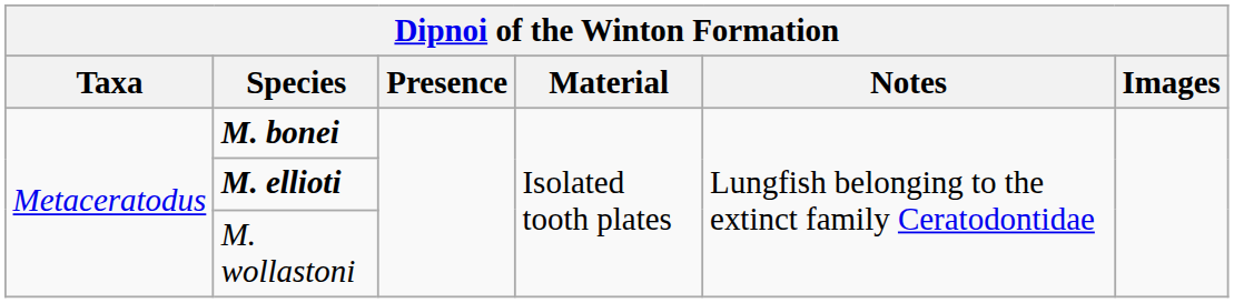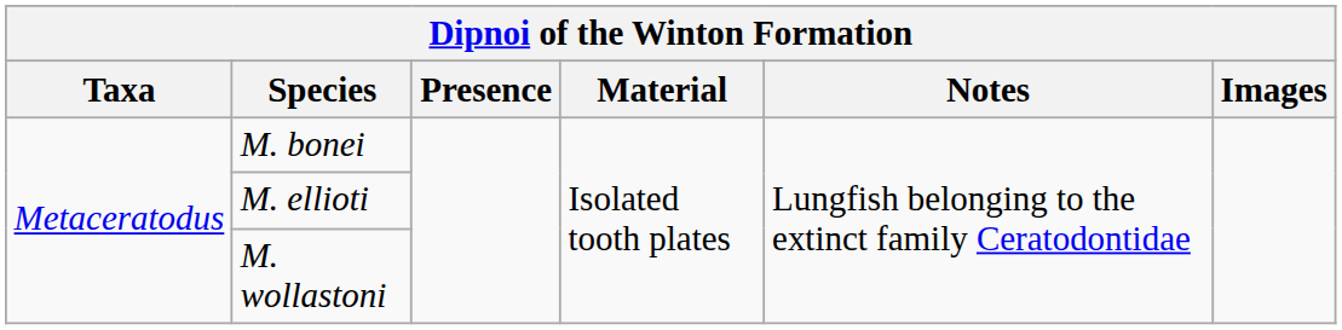M. bonei | Species: bold -> normal
M. ellioti | Species: bold -> normal
